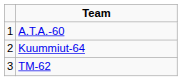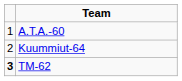TM-62 | column 1: normal -> bold
